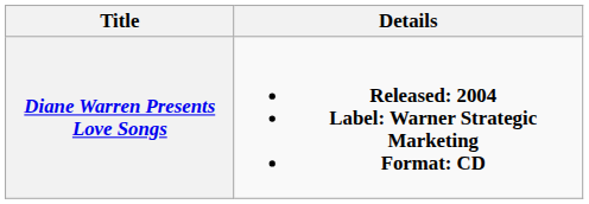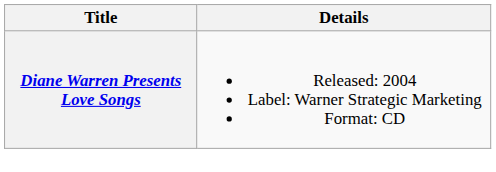Diane Warren Presents Love Songs | Details: bold -> normal
